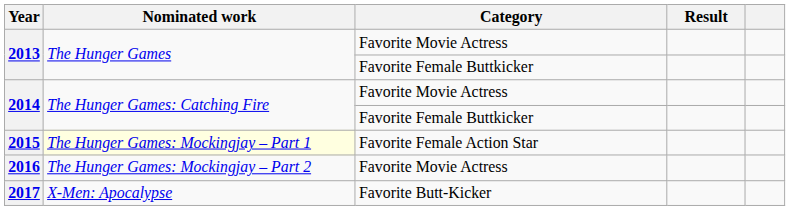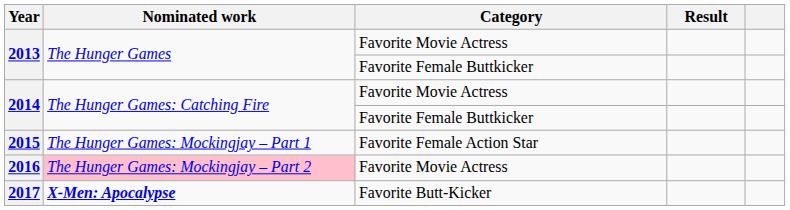2015 | Nominated work: lightyellow background -> no background
2016 | Nominated work: no background -> pink background
2017 | Nominated work: normal -> bold
